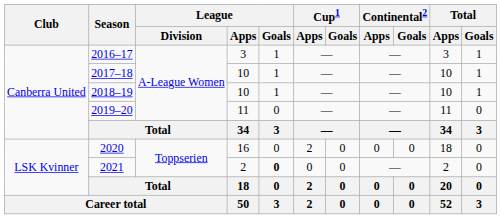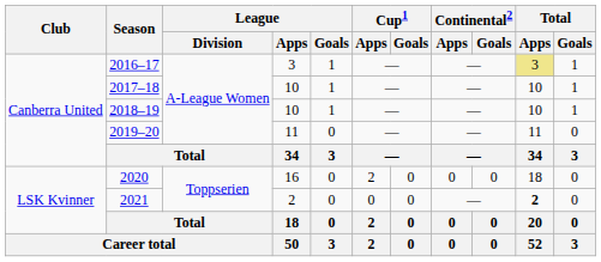2016–17 | Total / Apps: no background -> khaki background
2021 | League / Goals: bold -> normal
2021 | Total / Apps: normal -> bold
